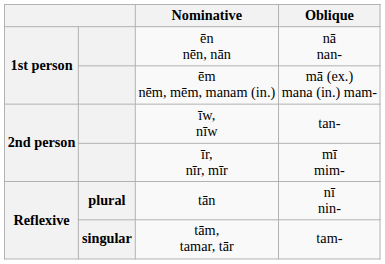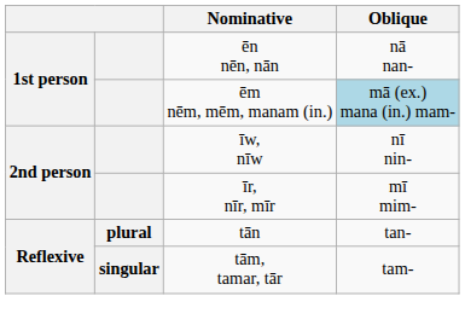ēm nēm, mēm, manam (in.) | Oblique: no background -> lightblue background
īw, nīw | Oblique: tan- -> nī nin-
tān | Oblique: nī nin- -> tan-
